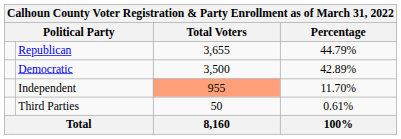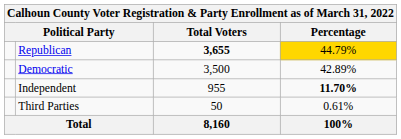Republican | Total Voters: normal -> bold
Republican | Percentage: no background -> gold background
Independent | Total Voters: lightsalmon background -> no background
Independent | Percentage: normal -> bold
